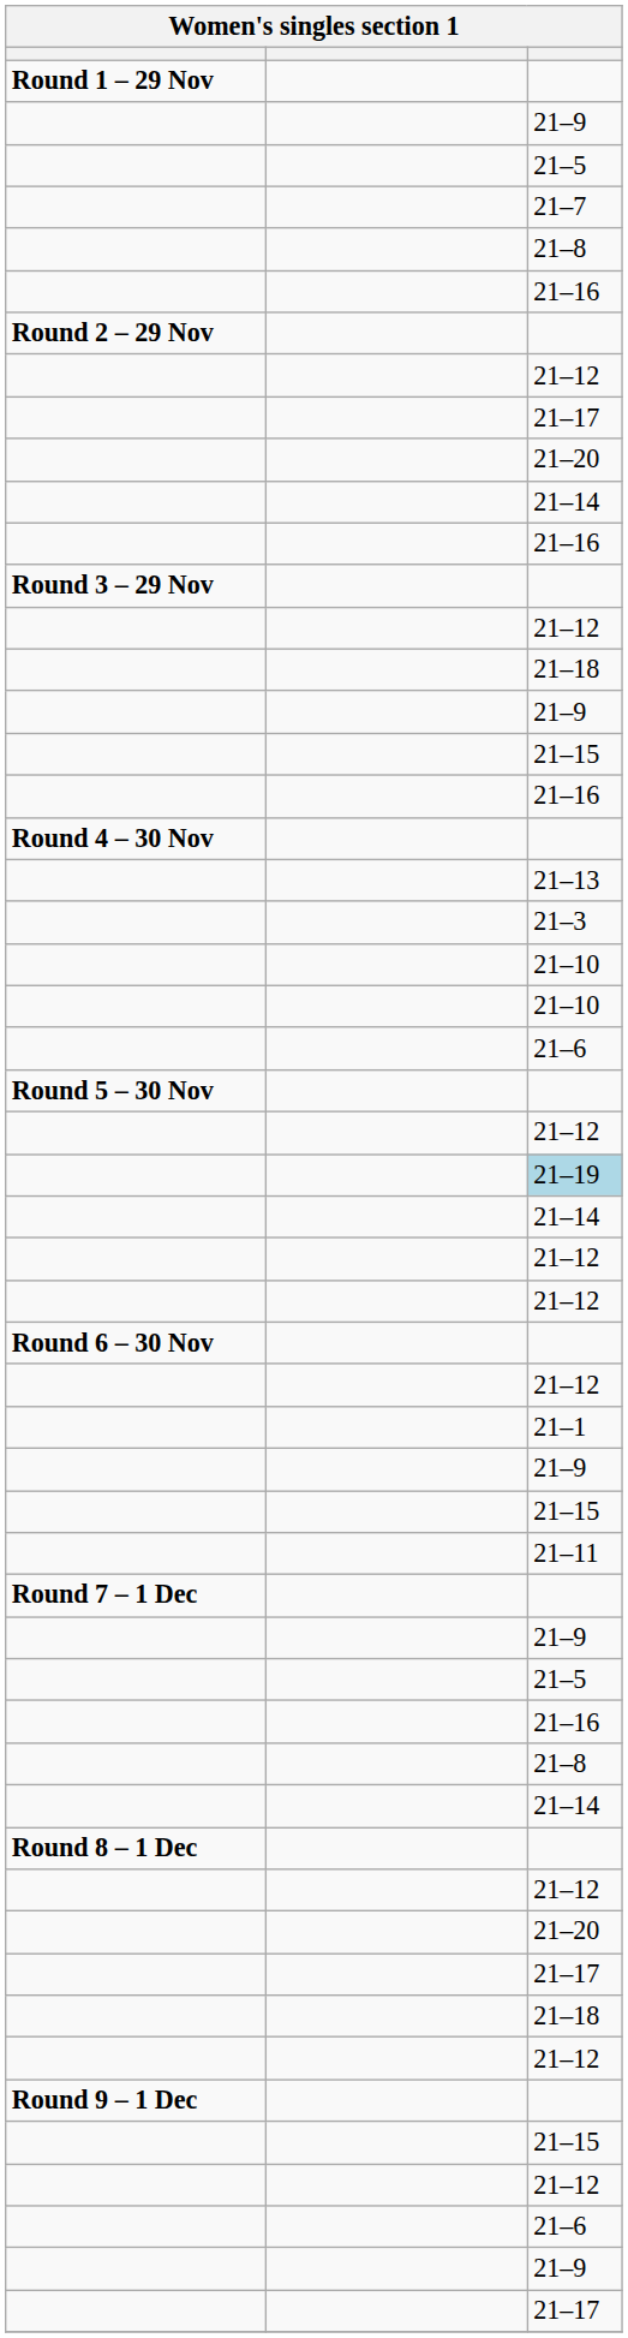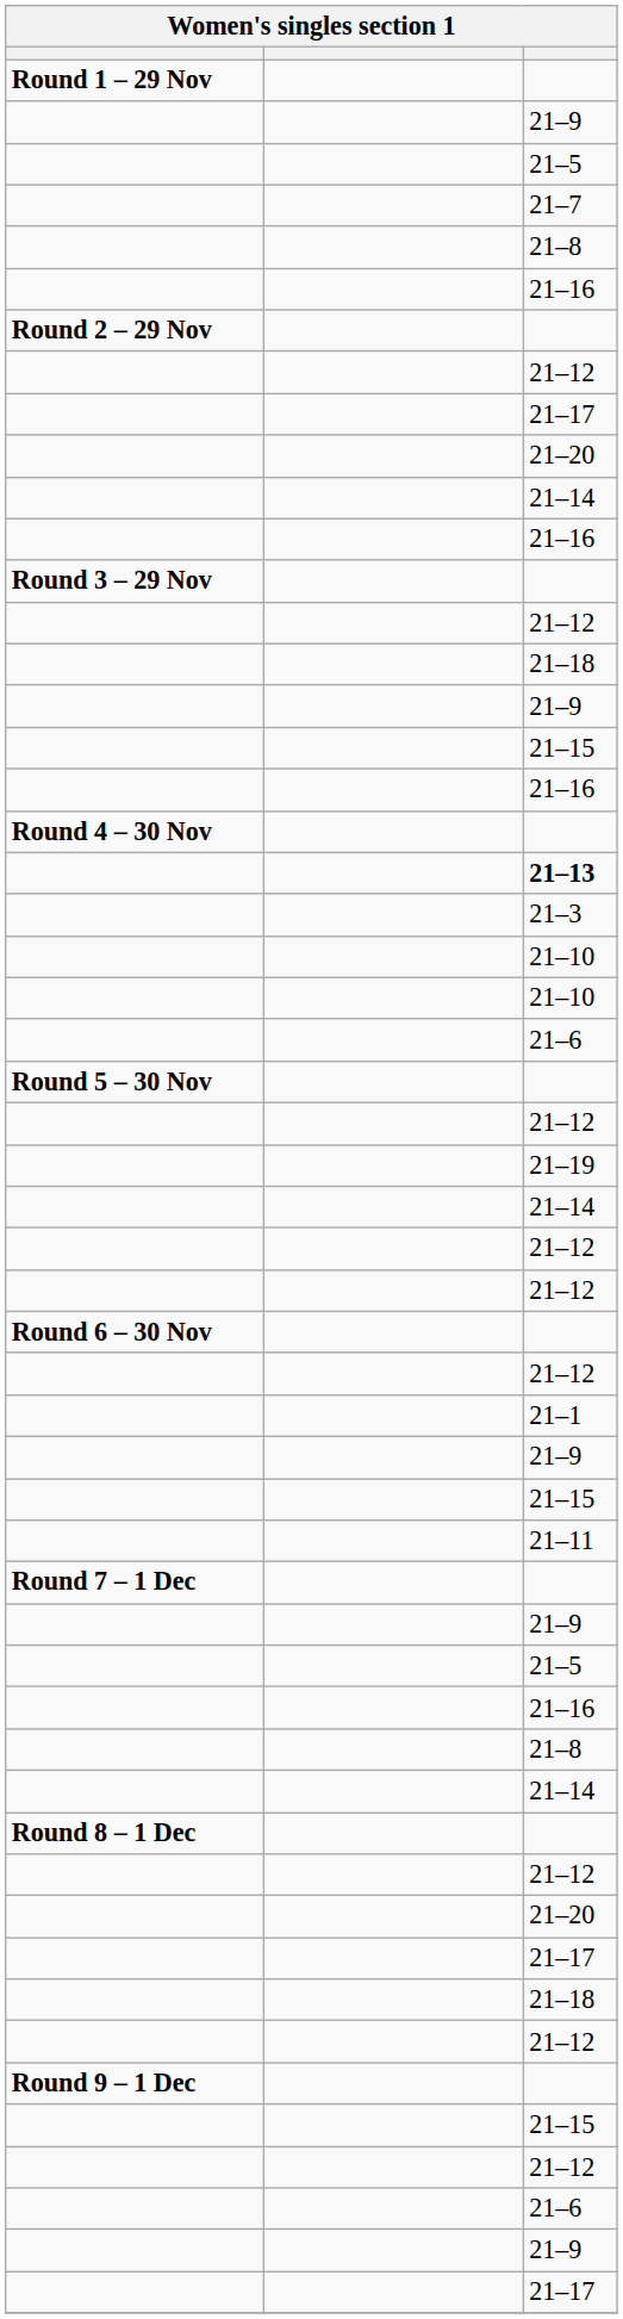21–13 | column 3: normal -> bold
21–19 | column 3: lightblue background -> no background
